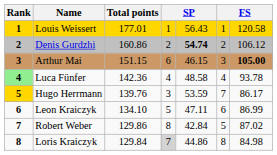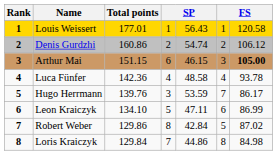Denis Gurdzhi | column 5: bold -> normal
Luca Fünfer | Rank: lightgreen background -> no background
Hugo Herrmann | Rank: gold background -> no background
Loris Kraiczyk | column 4: lightgrey background -> no background
